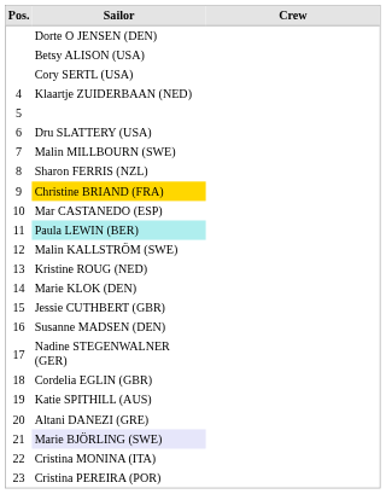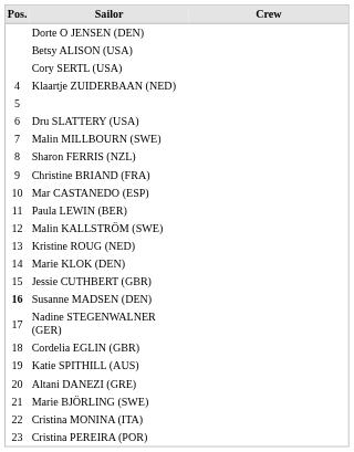Christine BRIAND (FRA) | Sailor: gold background -> no background
Paula LEWIN (BER) | Sailor: paleturquoise background -> no background
Susanne MADSEN (DEN) | Pos.: normal -> bold
Marie BJÖRLING (SWE) | Sailor: lavender background -> no background
